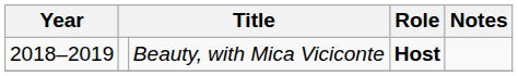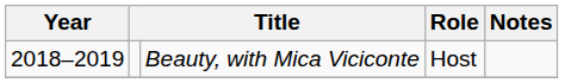Beauty, with Mica Viciconte | Role: bold -> normal
